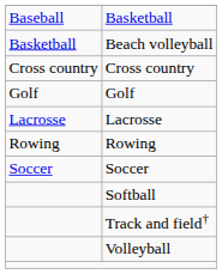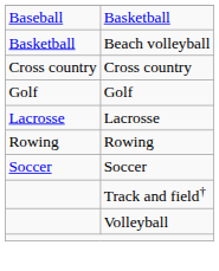- row: Softball
